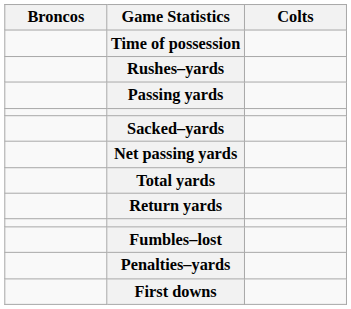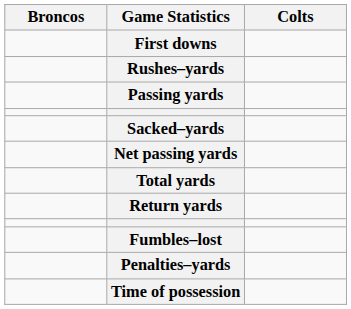rows swapped: First downs <-> Time of possession
